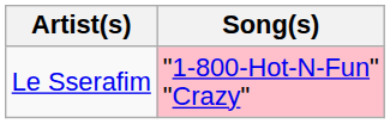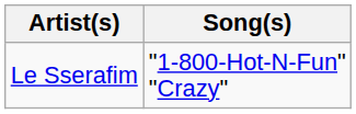Le Sserafim | Song(s): pink background -> no background
